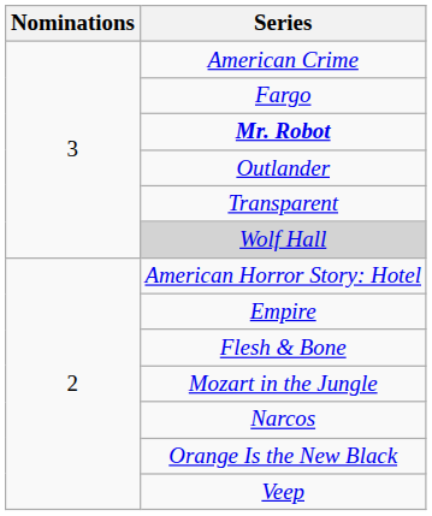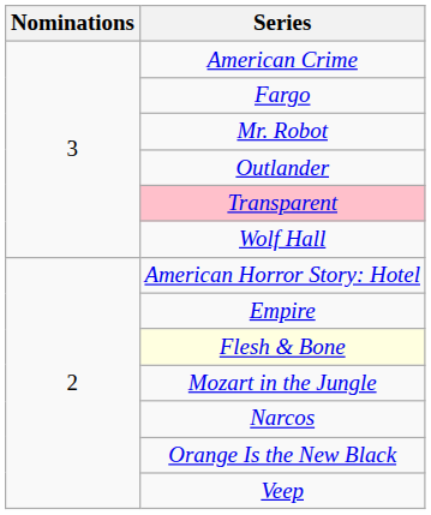Mr. Robot | Series: bold -> normal
Transparent | Series: no background -> pink background
Wolf Hall | Series: lightgrey background -> no background
Flesh & Bone | Series: no background -> lightyellow background
